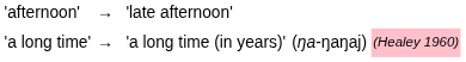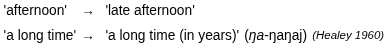'a long time' | column 5: pink background -> no background
